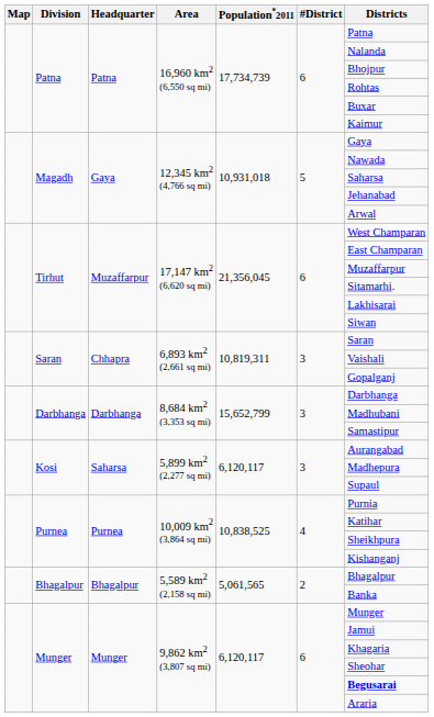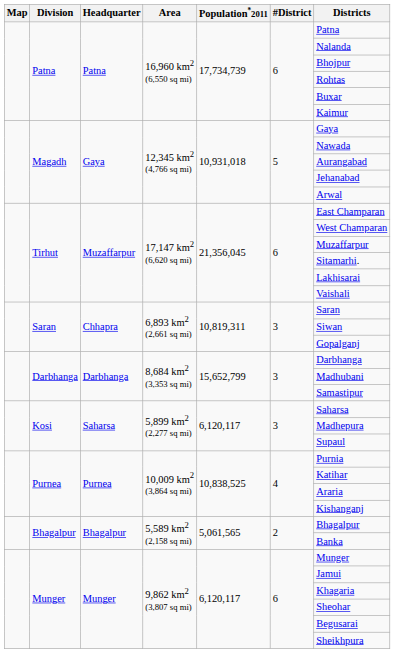row 10 | Districts: Saharsa -> Aurangabad
row 13 | Districts: West Champaran -> East Champaran
row 14 | Districts: East Champaran -> West Champaran
row 18 | Districts: Siwan -> Vaishali
row 20 | Districts: Vaishali -> Siwan
row 25 | Districts: Aurangabad -> Saharsa
row 30 | Districts: Sheikhpura -> Araria
row 38 | Districts: bold -> normal
row 39 | Districts: Araria -> Sheikhpura
